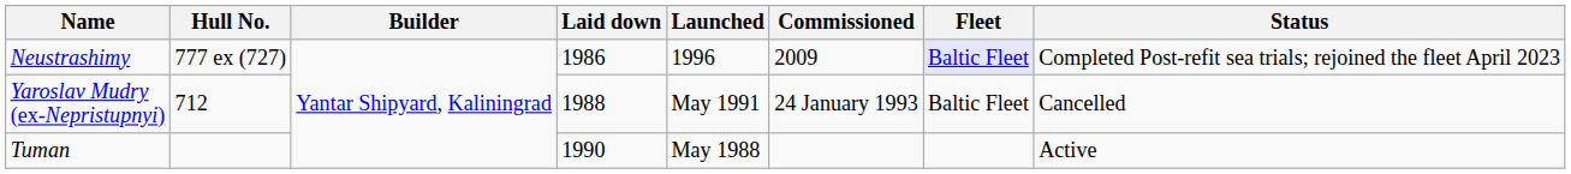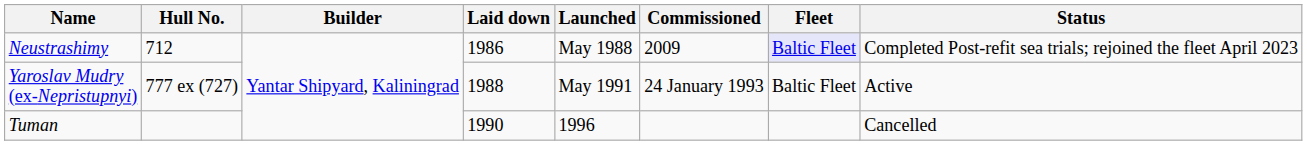Neustrashimy | Hull No.: 777 ex (727) -> 712
Neustrashimy | Launched: 1996 -> May 1988
Yaroslav Mudry (ex-Nepristupnyi) | Hull No.: 712 -> 777 ex (727)
Yaroslav Mudry (ex-Nepristupnyi) | Status: Cancelled -> Active
Tuman | Launched: May 1988 -> 1996
Tuman | Status: Active -> Cancelled
